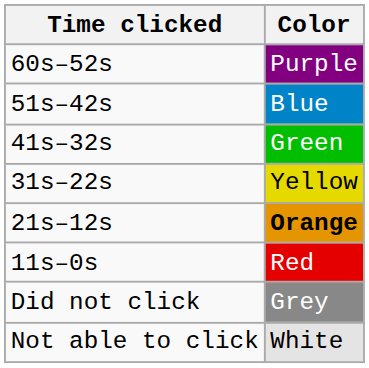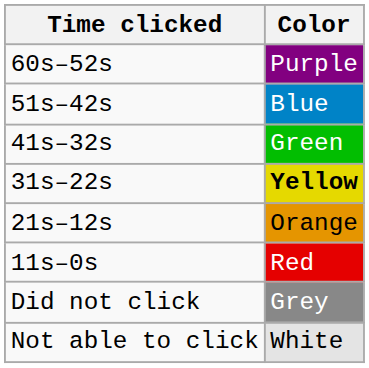31s–22s | Color: normal -> bold
21s–12s | Color: bold -> normal
